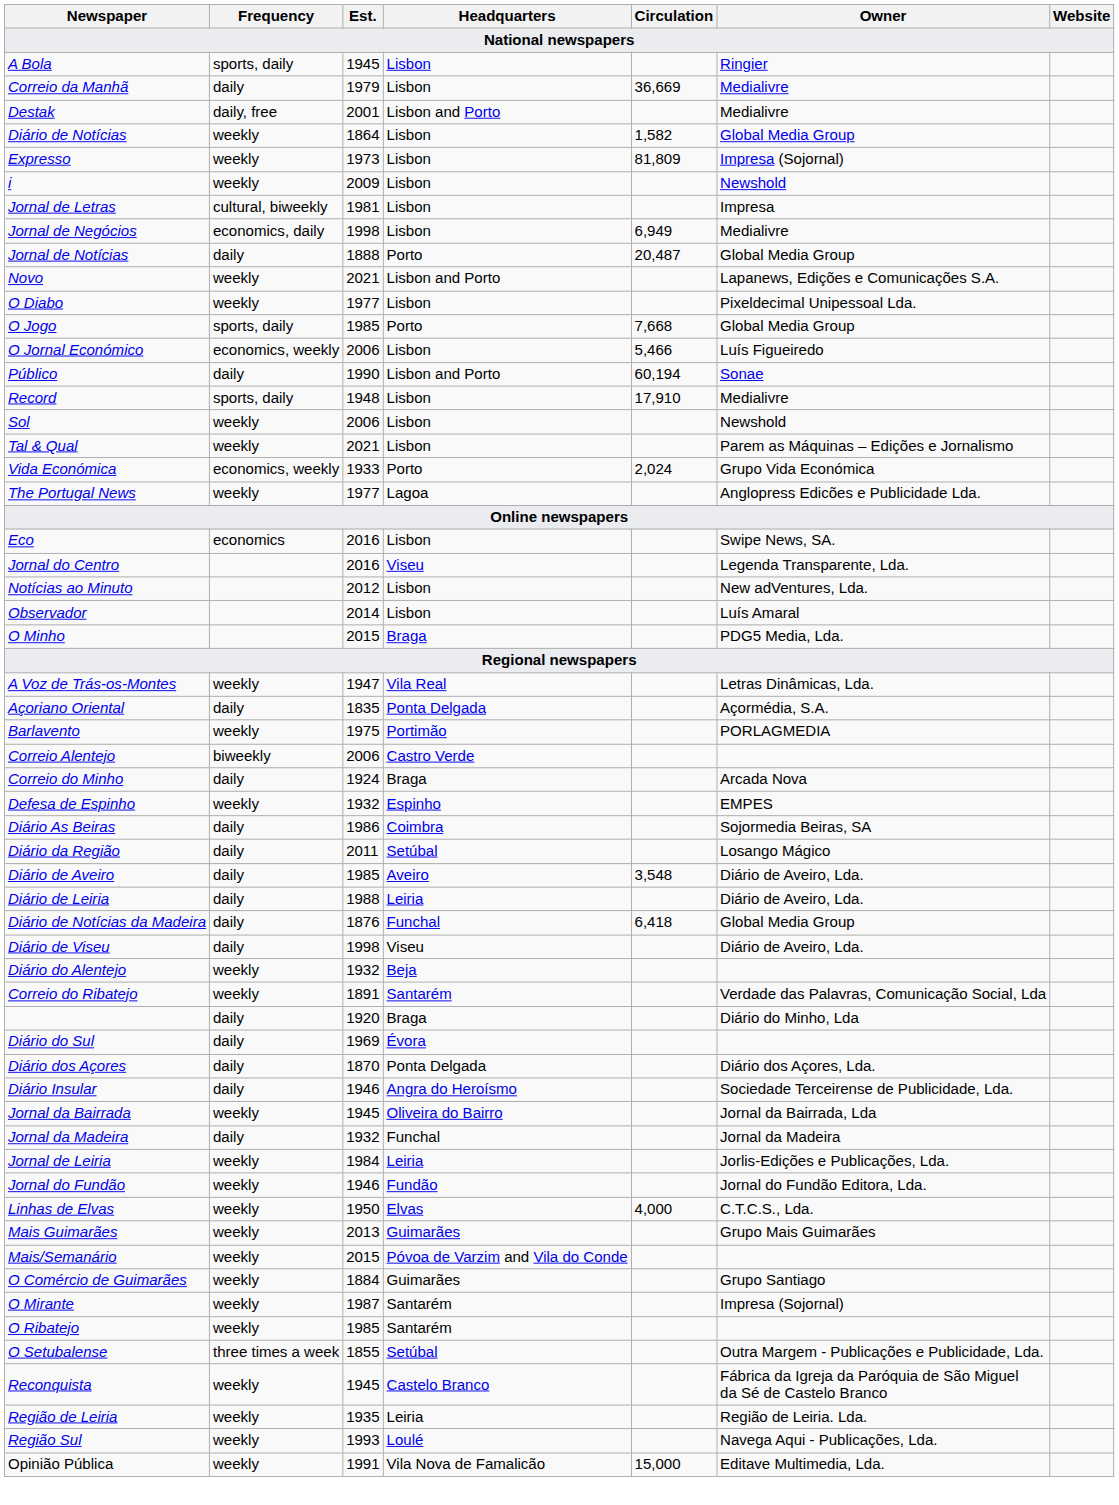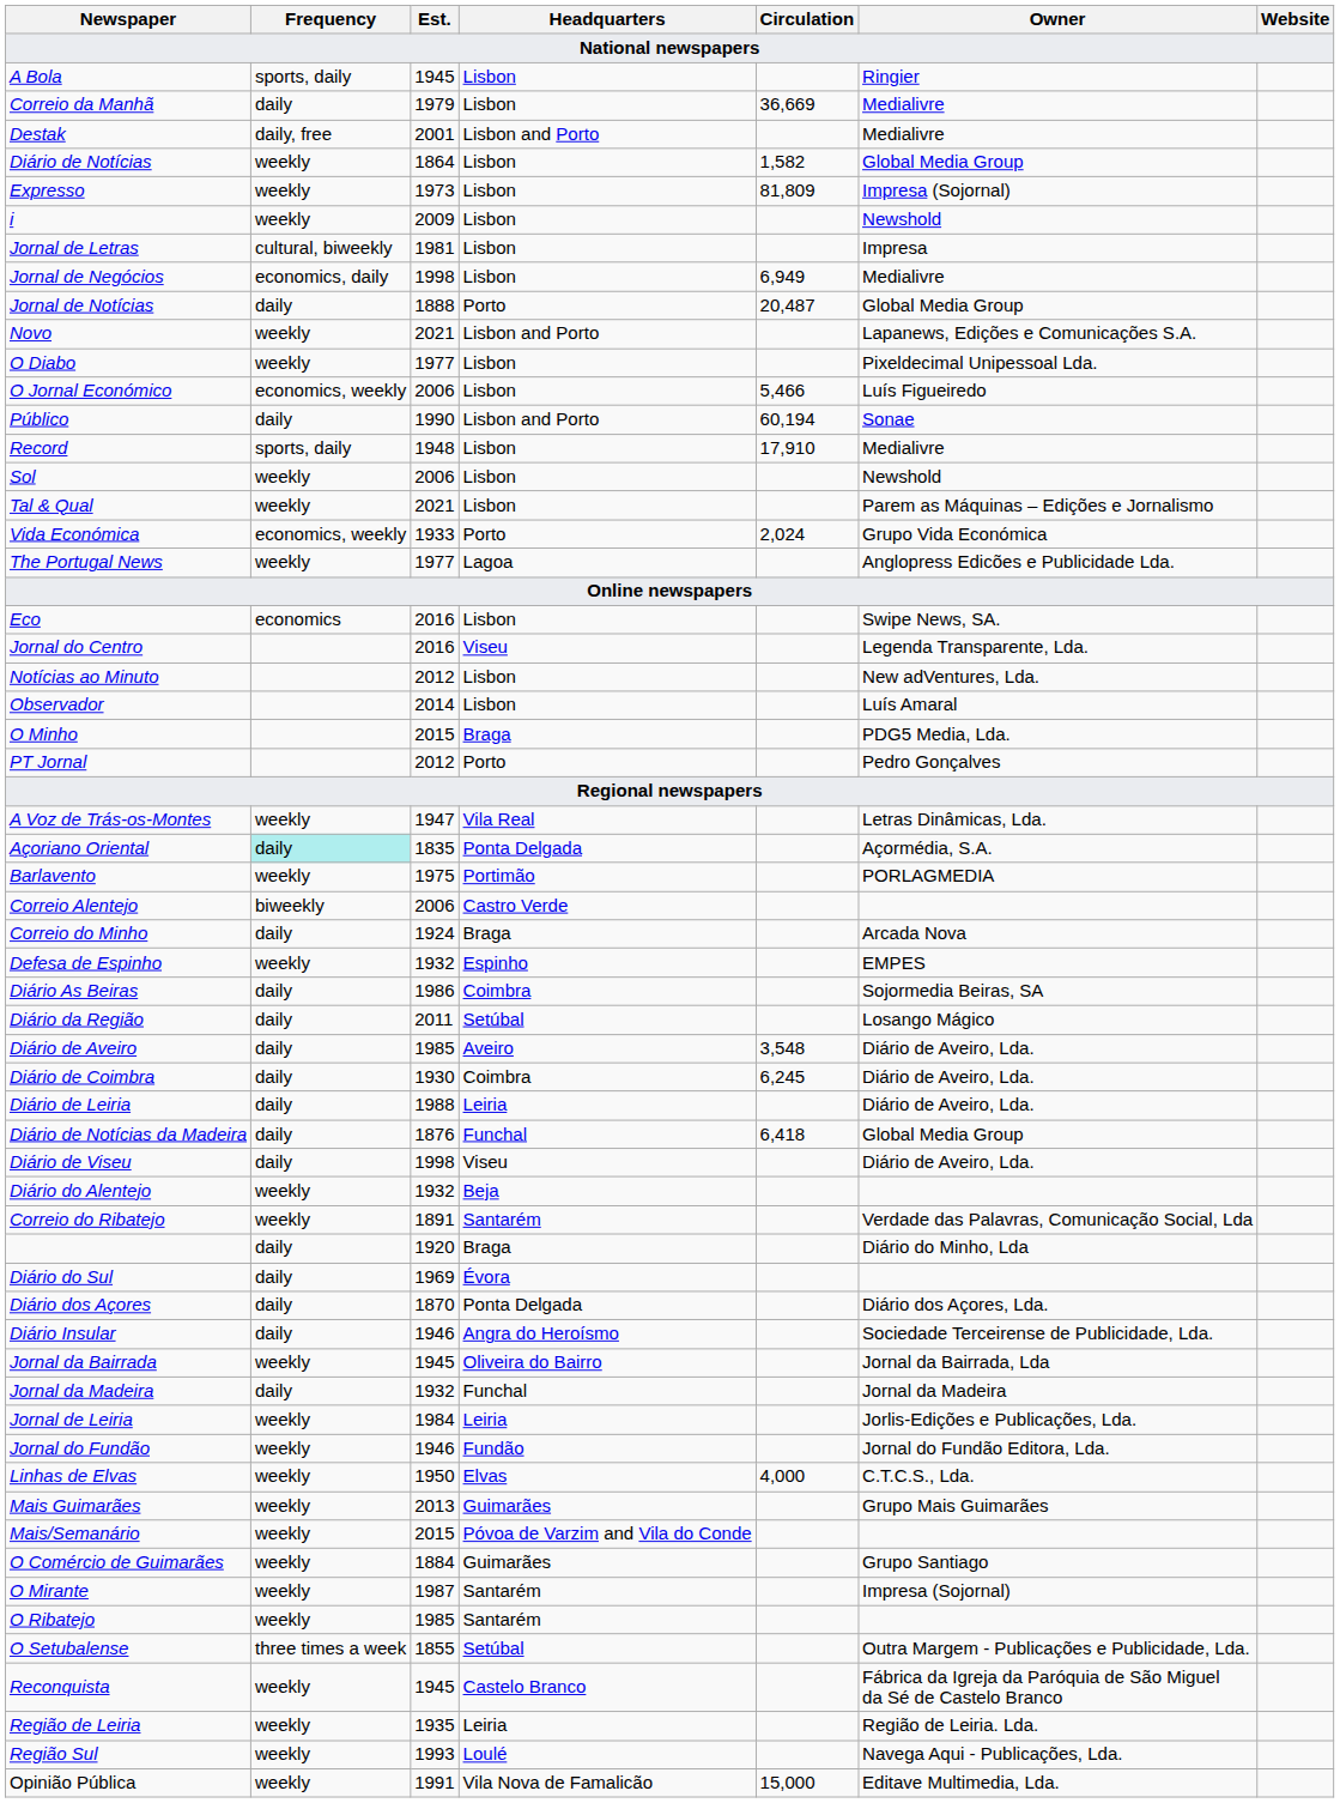- row: O Jogo | sports, daily | 1985 | Porto | 7,668 | Global Media Group
+ row: PT Jornal | 2012 | Porto | Pedro Gonçalves
Açoriano Oriental | Frequency: no background -> paleturquoise background
+ row: Diário de Coimbra | daily | 1930 | Coimbra | 6,245 | Diário de Aveiro, Lda.
